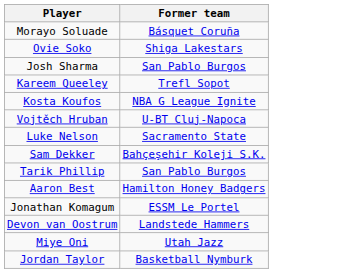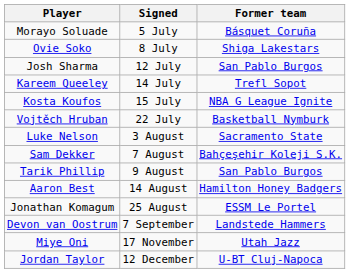+ column: Signed | 5 July | 8 July | 12 July | 14 July | 15 July | 22 July | 3 August | 7 August | 9 August | 14 August | 25 August | 7 September | 17 November | 12 December
Vojtěch Hruban | Former team: U-BT Cluj-Napoca -> Basketball Nymburk
Jordan Taylor | Former team: Basketball Nymburk -> U-BT Cluj-Napoca
